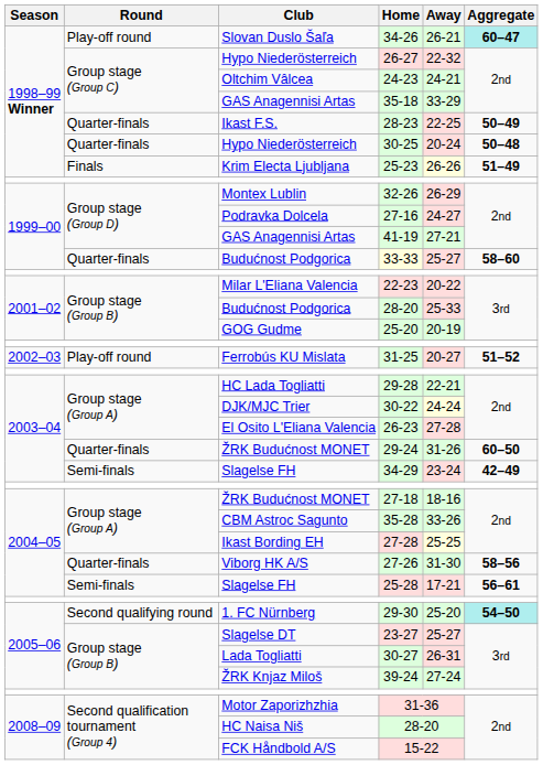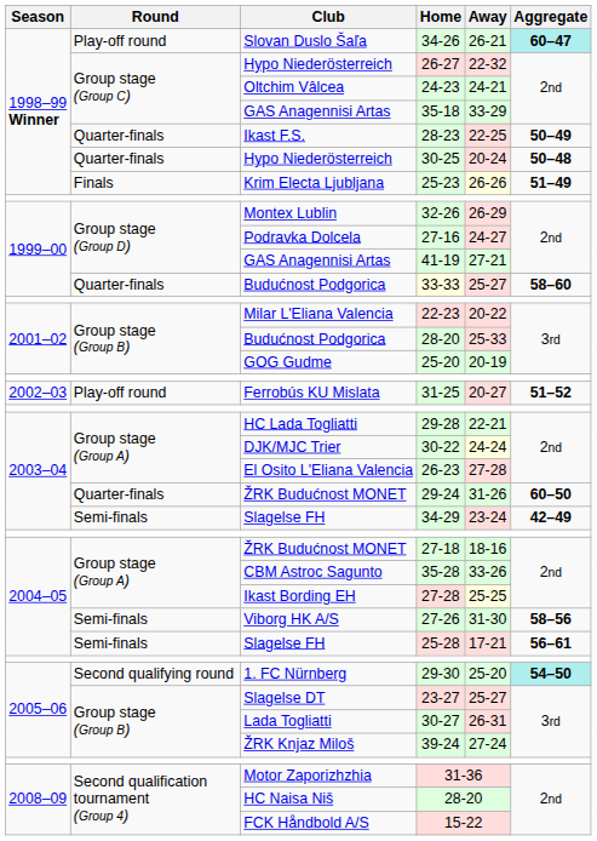27-26 | Round: Quarter-finals -> Semi-finals
